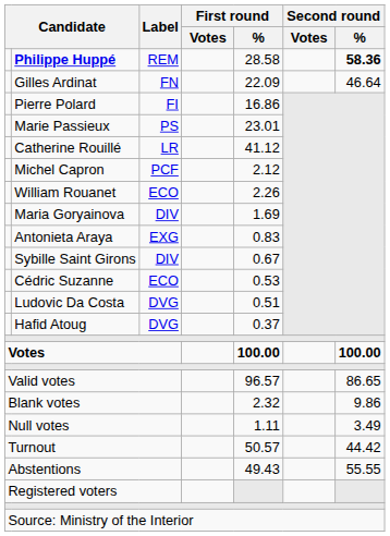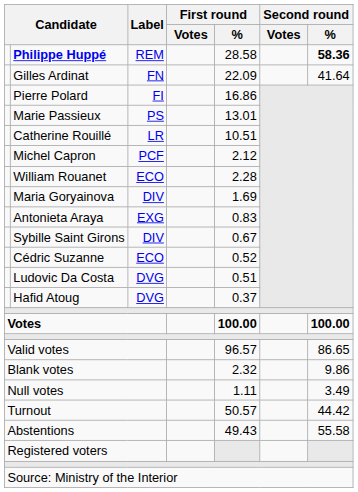Gilles Ardinat | Second round / %: 46.64 -> 41.64
Marie Passieux | First round / %: 23.01 -> 13.01
Catherine Rouillé | First round / %: 41.12 -> 10.51
William Rouanet | First round / %: 2.26 -> 2.28
Cédric Suzanne | First round / %: 0.53 -> 0.52
Abstentions | Second round / %: 55.55 -> 55.58
